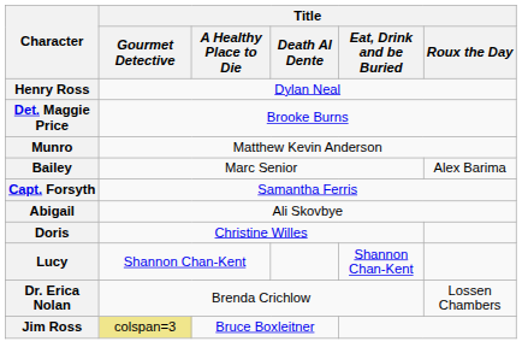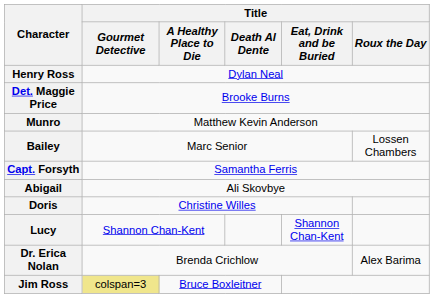Bailey | Title / Roux the Day: Alex Barima -> Lossen Chambers
Dr. Erica Nolan | Title / Roux the Day: Lossen Chambers -> Alex Barima
